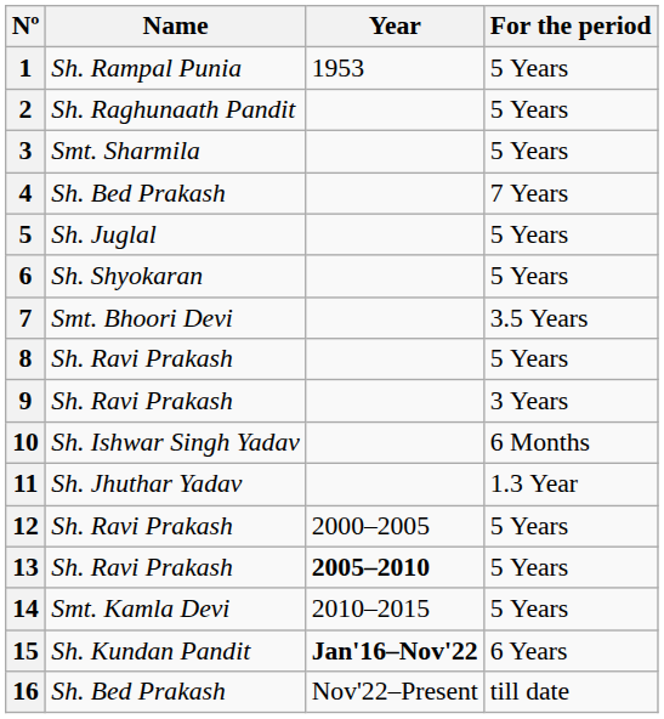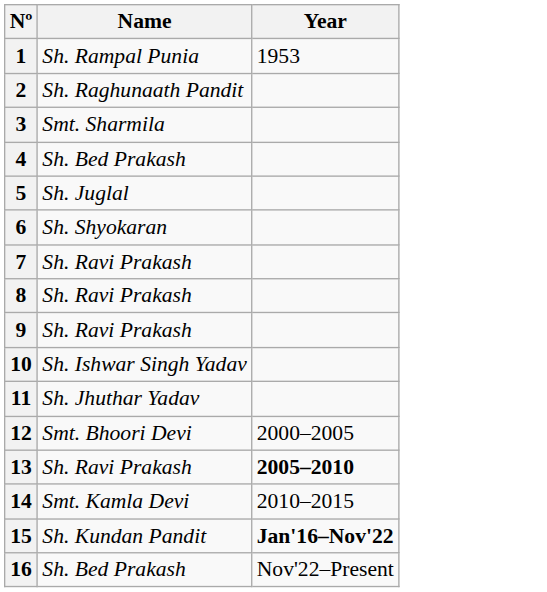- column: For the period | 5 Years | 5 Years | 5 Years | 7 Years | 5 Years | 5 Years | 3.5 Years | 5 Years | 3 Years | 6 Months | 1.3 Year | 5 Years | 5 Years | 5 Years | 6 Years | till date
7 | Name: Smt. Bhoori Devi -> Sh. Ravi Prakash
12 | Name: Sh. Ravi Prakash -> Smt. Bhoori Devi
